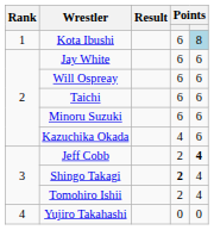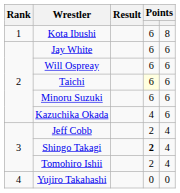Kota Ibushi | column 5: lightblue background -> no background
Taichi | column 4: no background -> lightyellow background
Jeff Cobb | column 5: bold -> normal
